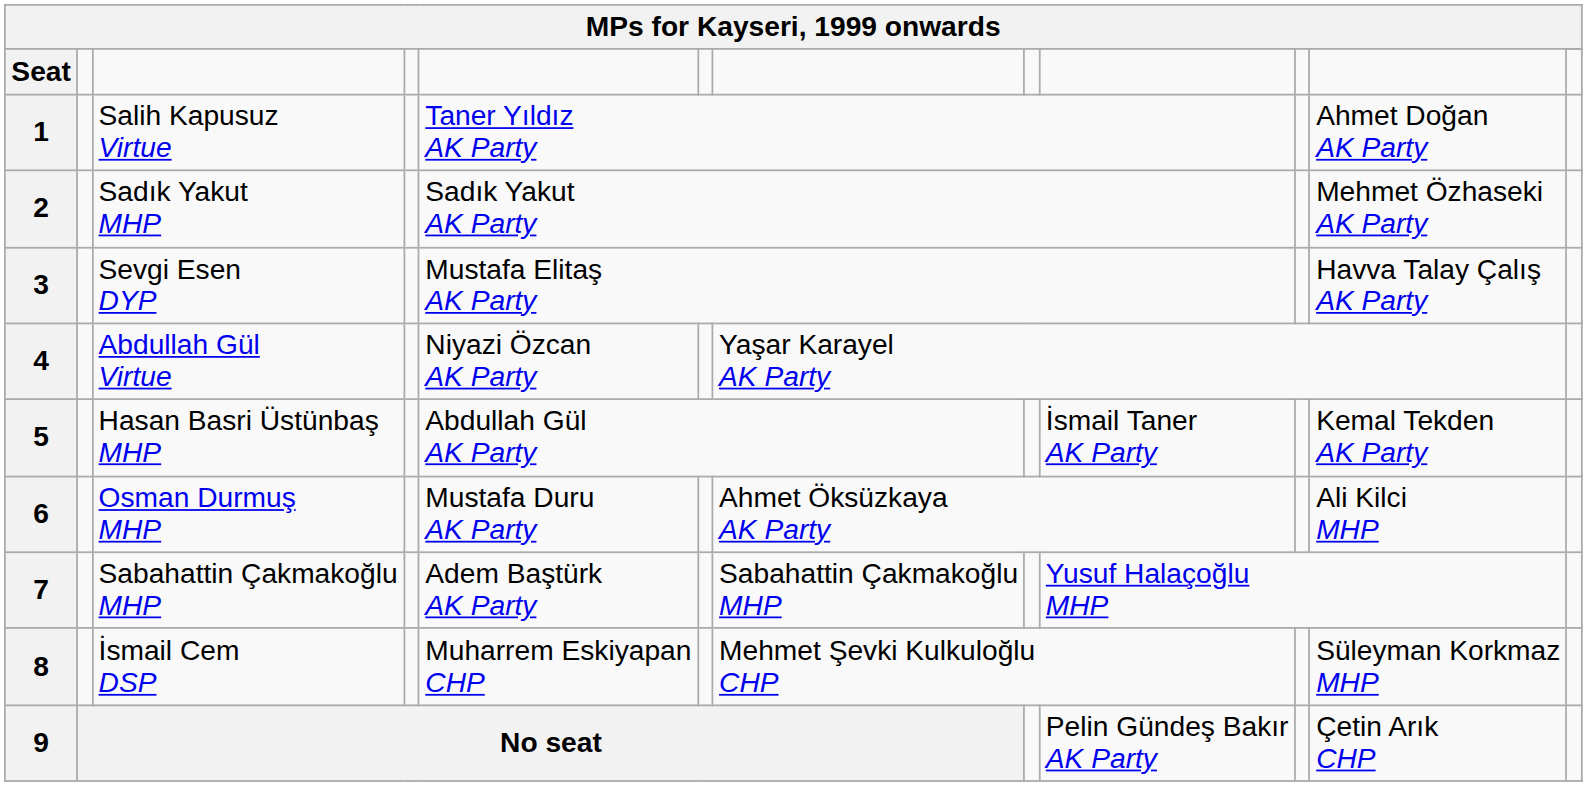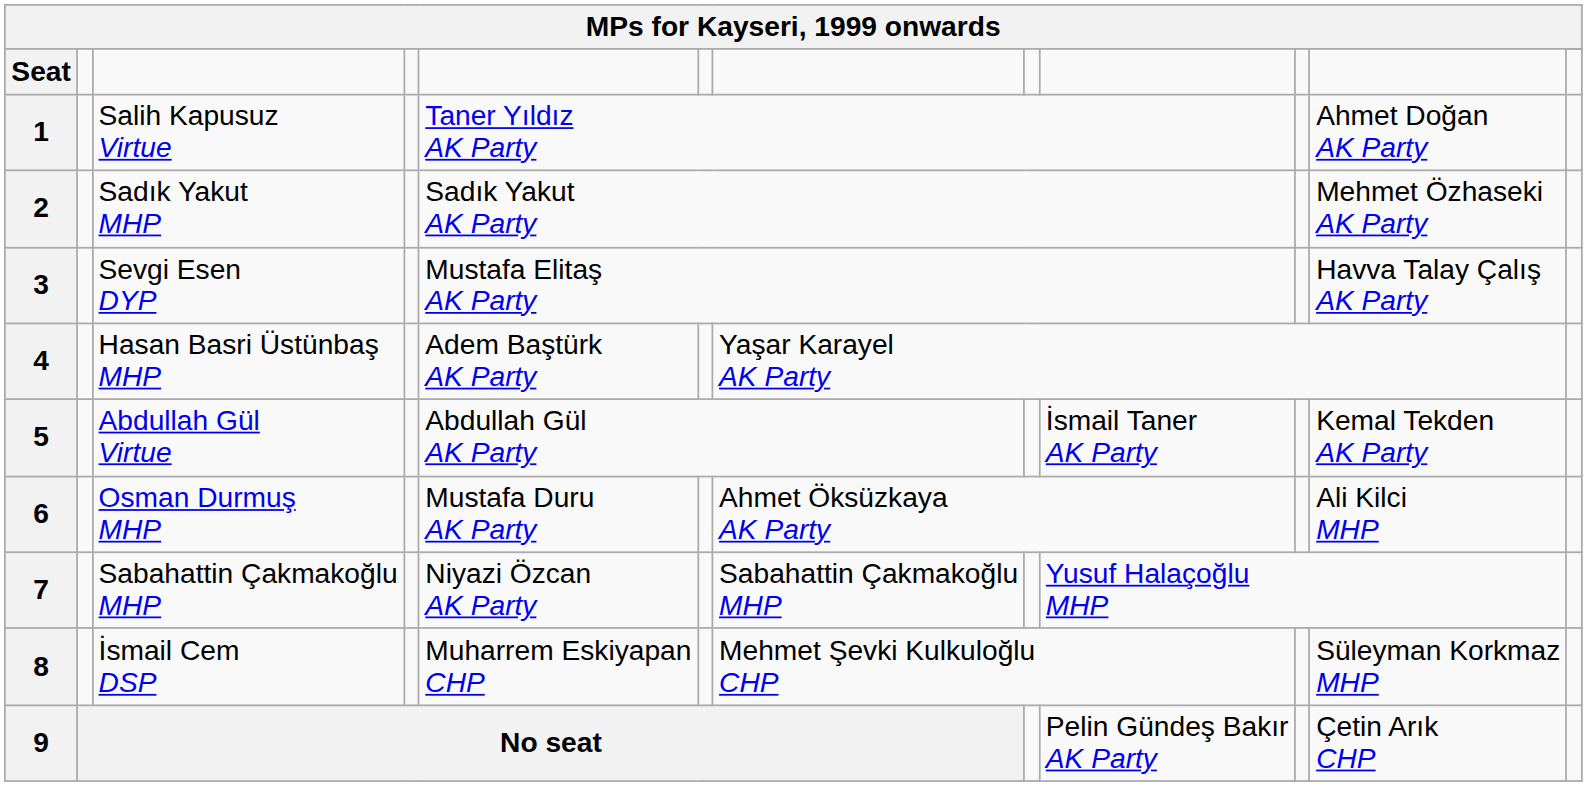4 | column 3: Abdullah Gül Virtue -> Hasan Basri Üstünbaş MHP
4 | column 5: Niyazi Özcan AK Party -> Adem Baştürk AK Party
5 | column 3: Hasan Basri Üstünbaş MHP -> Abdullah Gül Virtue
7 | column 5: Adem Baştürk AK Party -> Niyazi Özcan AK Party
